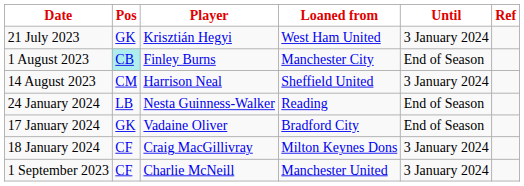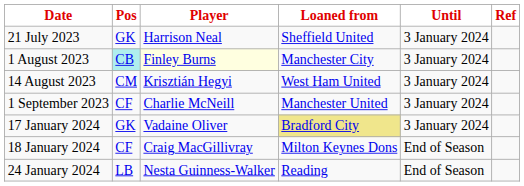21 July 2023 | Player: Krisztián Hegyi -> Harrison Neal
21 July 2023 | Loaned from: West Ham United -> Sheffield United
1 August 2023 | Player: no background -> lightyellow background
1 August 2023 | Until: End of Season -> 3 January 2024
14 August 2023 | Player: Harrison Neal -> Krisztián Hegyi
14 August 2023 | Loaned from: Sheffield United -> West Ham United
rows swapped: 1 September 2023 <-> 24 January 2024
17 January 2024 | Loaned from: no background -> khaki background
17 January 2024 | Until: End of Season -> 3 January 2024
18 January 2024 | Until: 3 January 2024 -> End of Season
